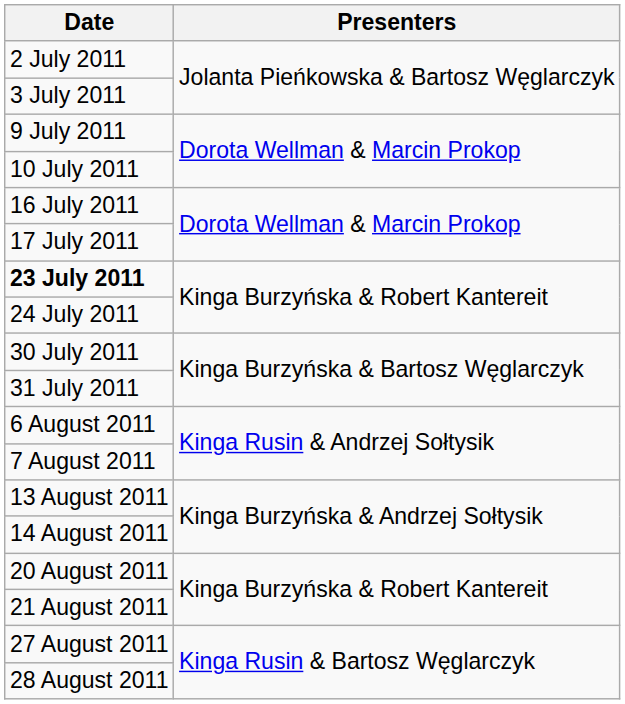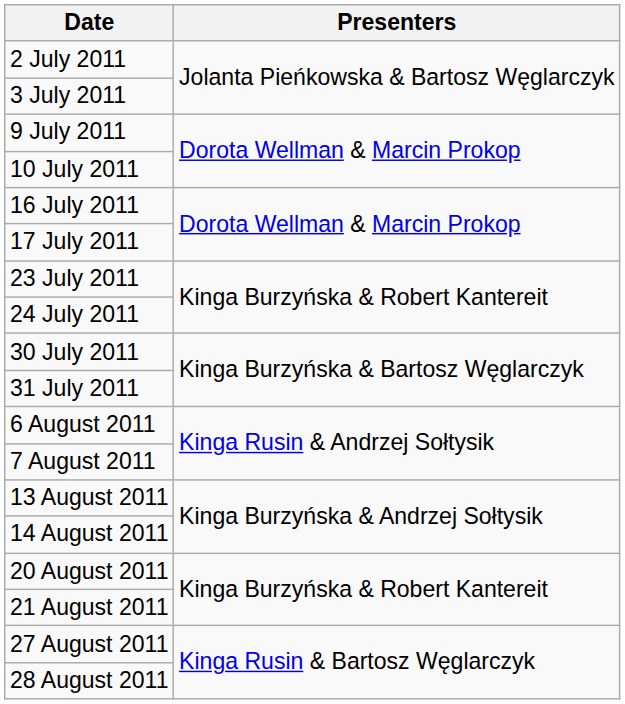23 July 2011 | Date: bold -> normal
